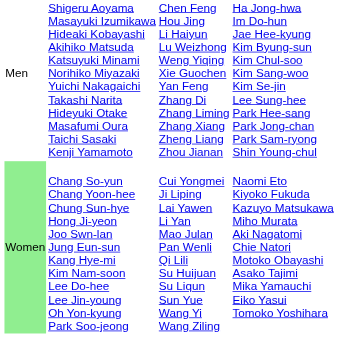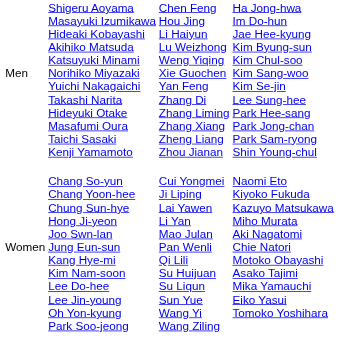Women | column 1: lightgreen background -> no background
